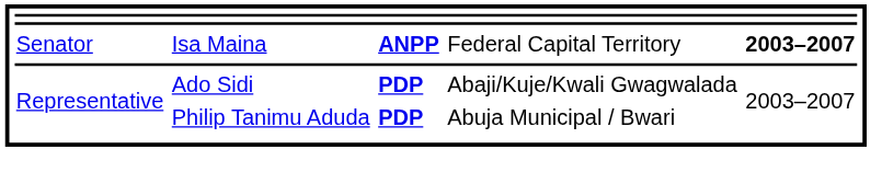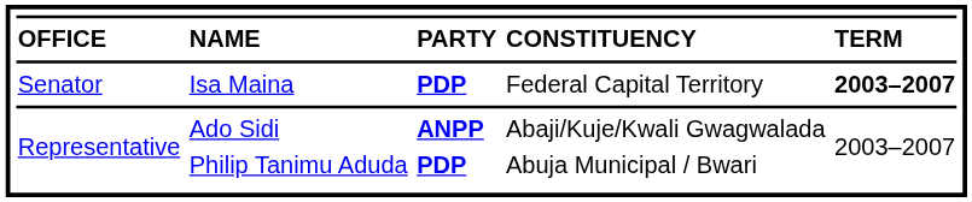+ row: OFFICE | NAME | PARTY | CONSTITUENCY | TERM
Isa Maina | column 3: ANPP -> PDP
Ado Sidi | column 3: PDP -> ANPP
